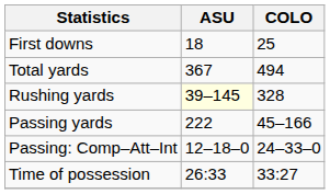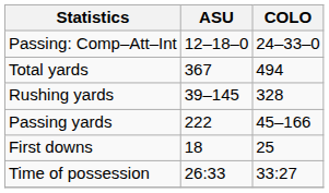rows swapped: First downs <-> Passing: Comp–Att–Int
Rushing yards | ASU: lightyellow background -> no background
